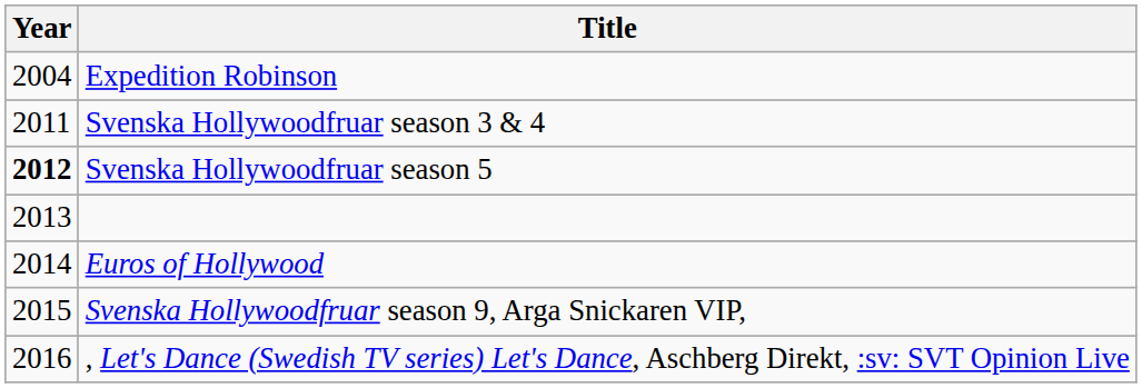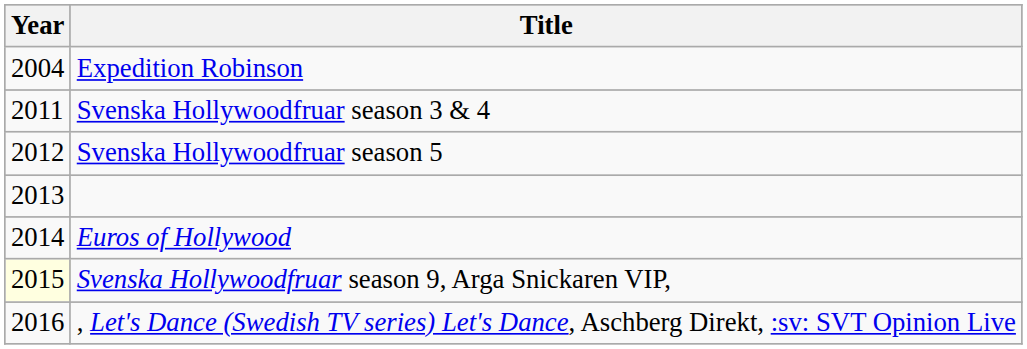Svenska Hollywoodfruar season 5 | Year: bold -> normal
Svenska Hollywoodfruar season 9, Arga Snickaren VIP, | Year: no background -> lightyellow background
